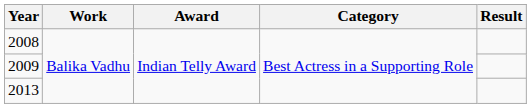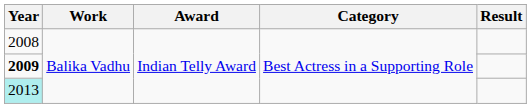2009 | Year: normal -> bold
2013 | Year: no background -> paleturquoise background
